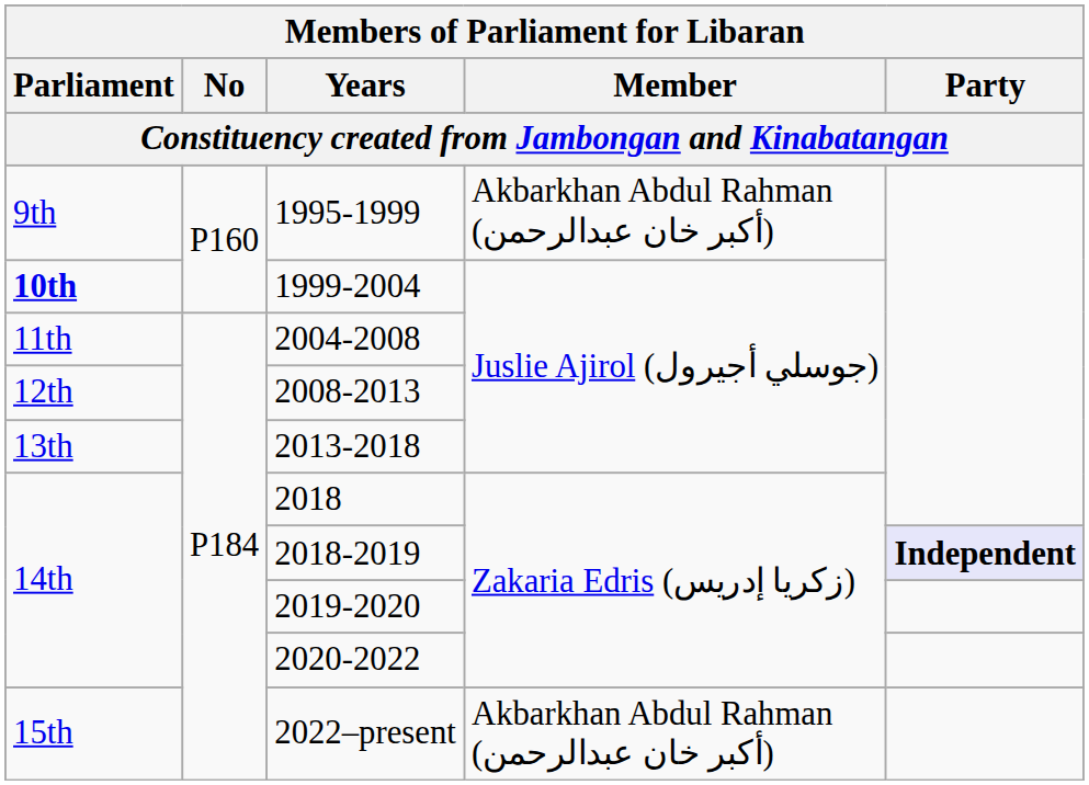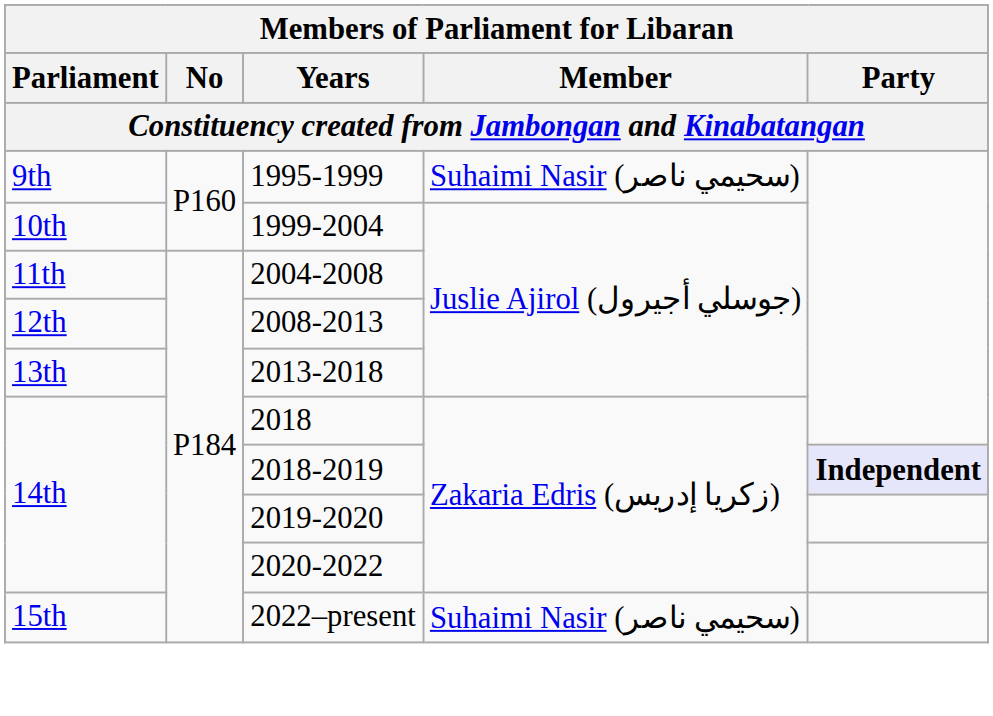1995-1999 | Member: Akbarkhan Abdul Rahman (أكبر خان عبدالرحمن) -> Suhaimi Nasir (سحيمي ناصر)
1999-2004 | Parliament: bold -> normal
2022–present | Member: Akbarkhan Abdul Rahman (أكبر خان عبدالرحمن) -> Suhaimi Nasir (سحيمي ناصر)
